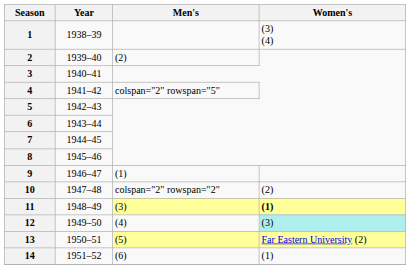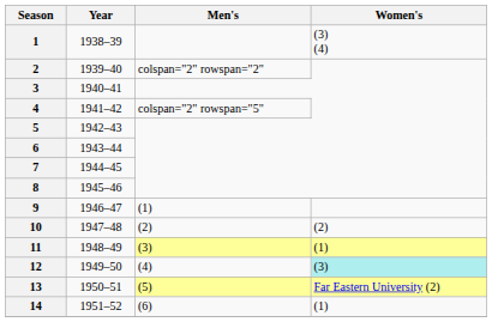2 | Men's: (2) -> colspan="2" rowspan="2"
10 | Men's: colspan="2" rowspan="2" -> (2)
11 | Women's: bold -> normal
